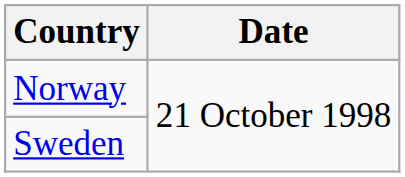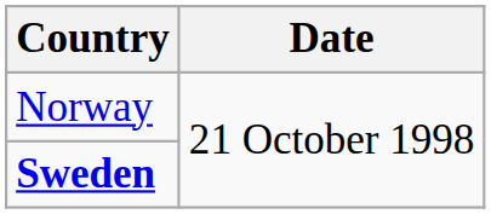Sweden | Country: normal -> bold
